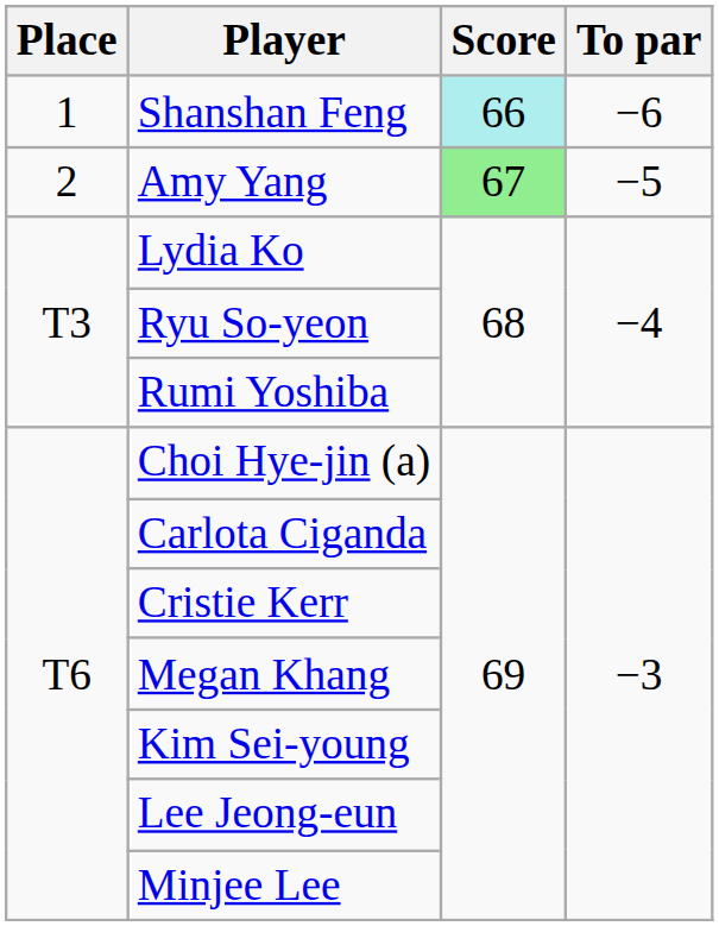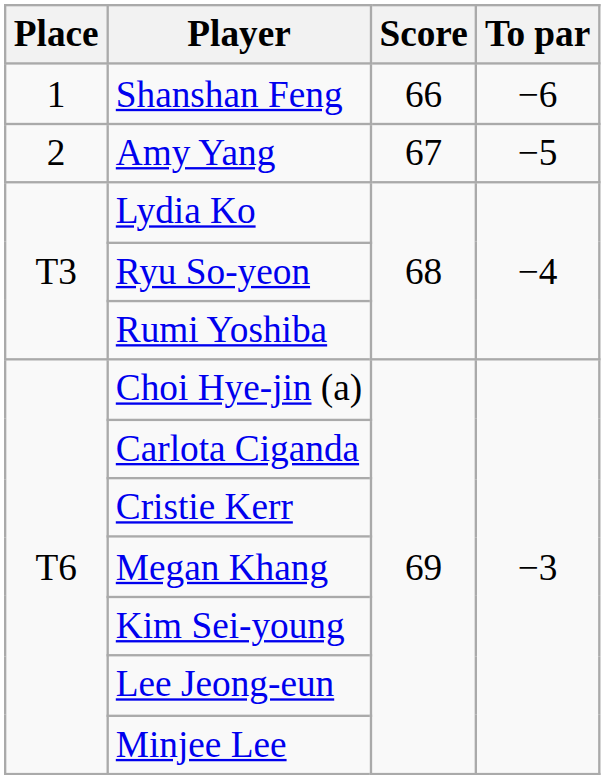Shanshan Feng | Score: paleturquoise background -> no background
Amy Yang | Score: lightgreen background -> no background
